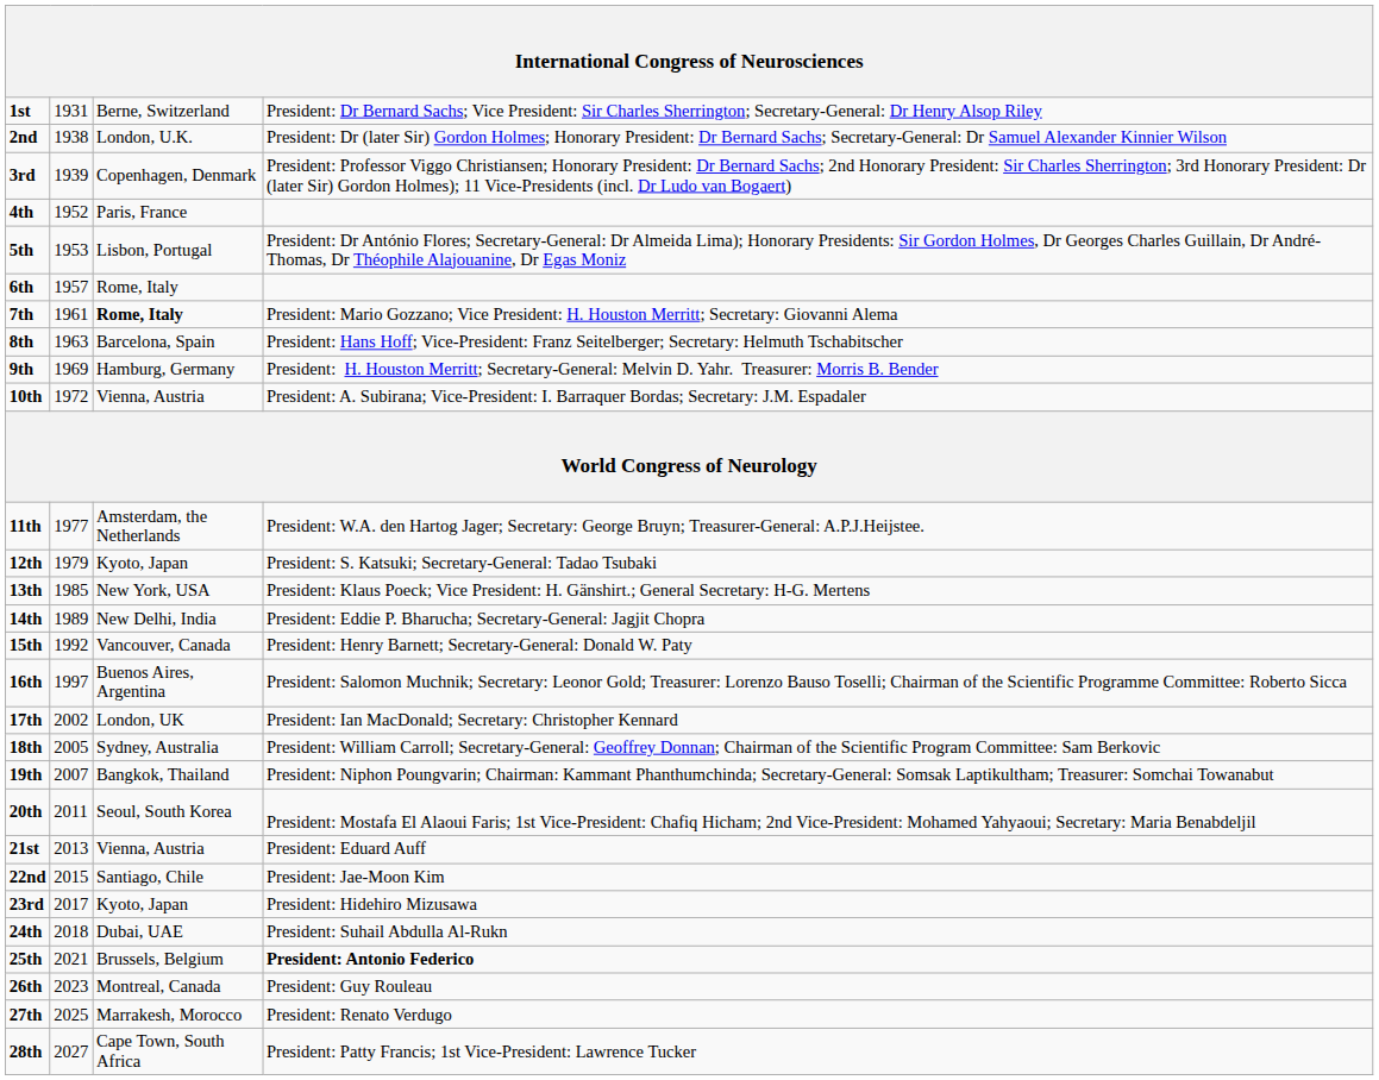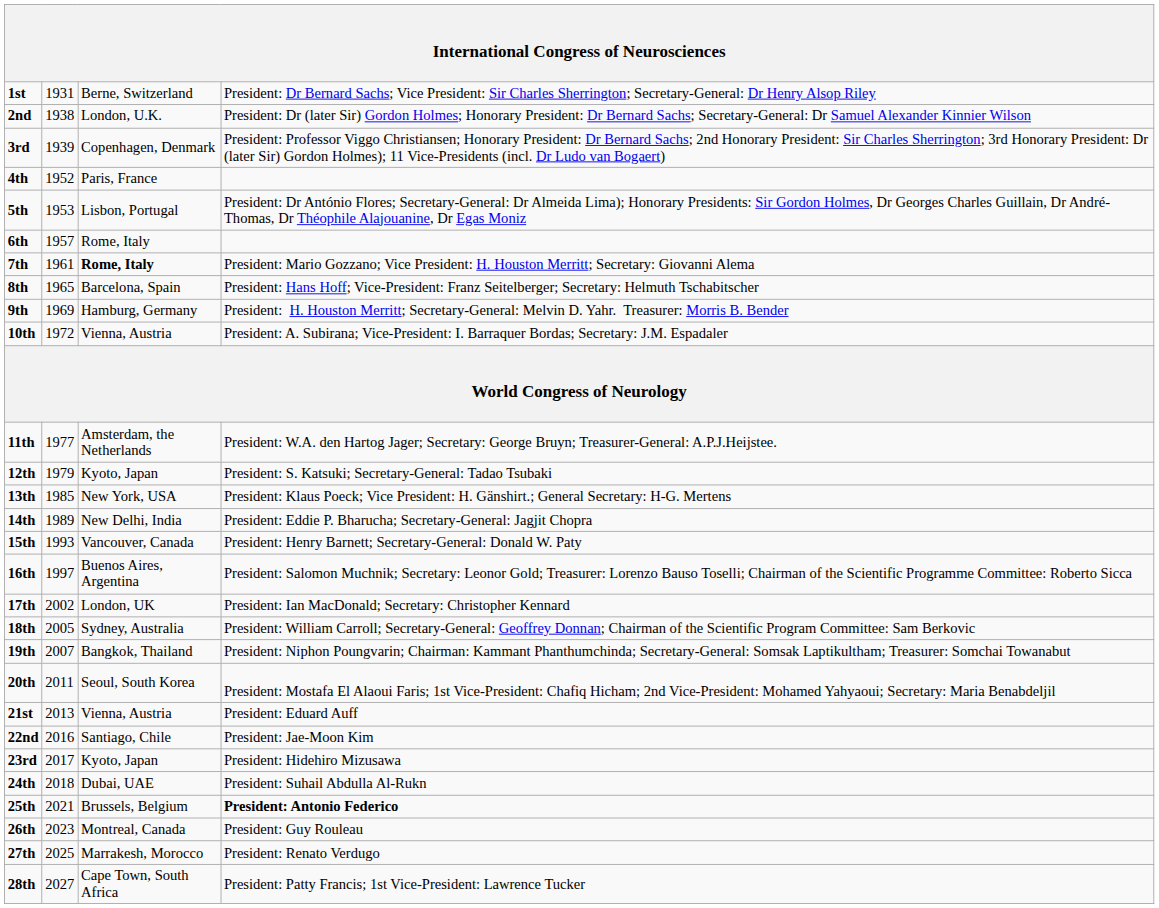8th | column 2: 1963 -> 1965
15th | column 2: 1992 -> 1993
22nd | column 2: 2015 -> 2016
